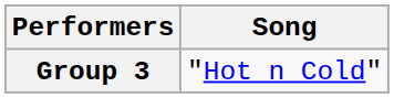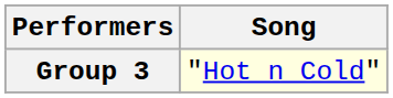Group 3 | Song: no background -> lightyellow background
